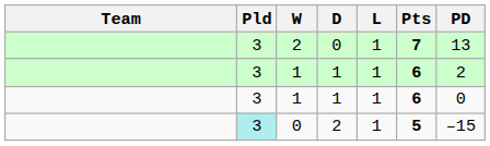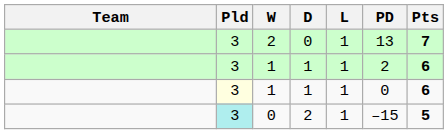columns swapped: PD <-> Pts
row 4 | Pld: no background -> lightyellow background
